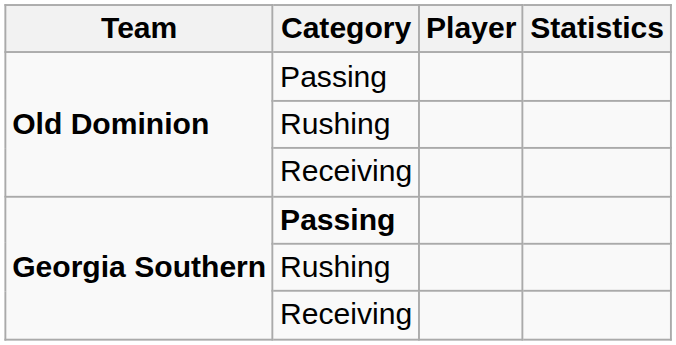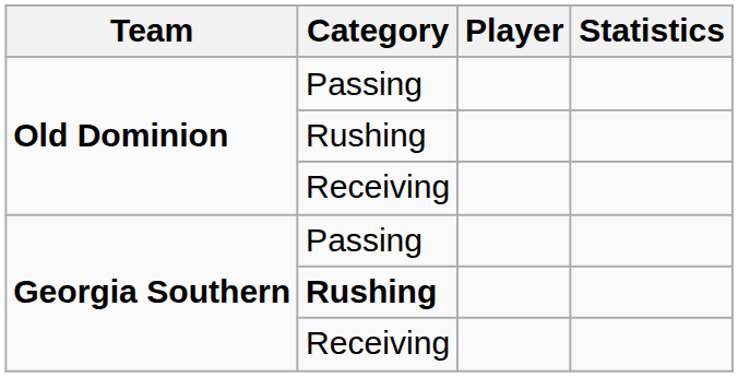Georgia Southern / Passing | Category: bold -> normal
Georgia Southern / Rushing | Category: normal -> bold
